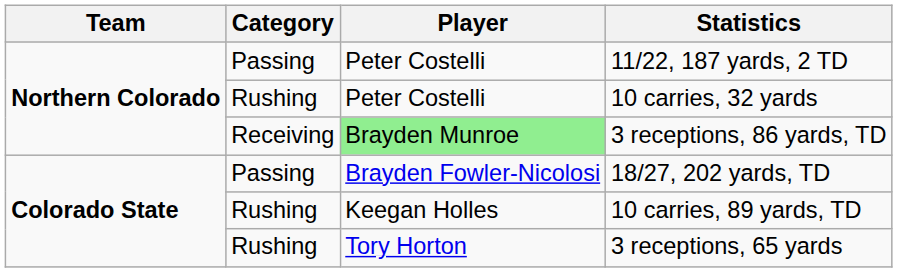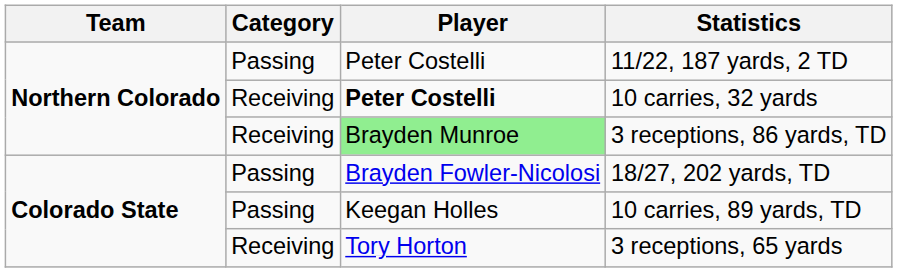10 carries, 32 yards | Category: Rushing -> Receiving
10 carries, 32 yards | Player: normal -> bold
10 carries, 89 yards, TD | Category: Rushing -> Passing
3 receptions, 65 yards | Category: Rushing -> Receiving
